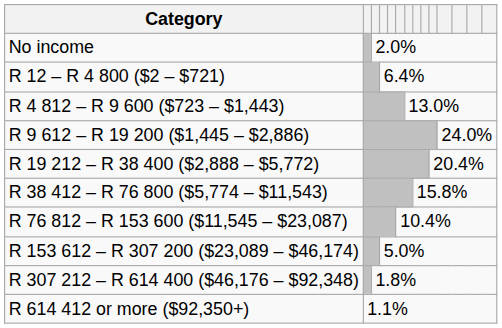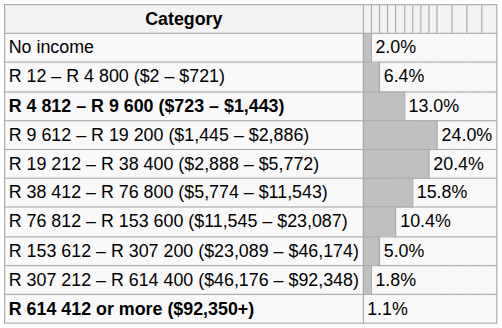R 4 812 – R 9 600 ($723 – $1,443) | Category: normal -> bold
R 614 412 or more ($92,350+) | Category: normal -> bold
